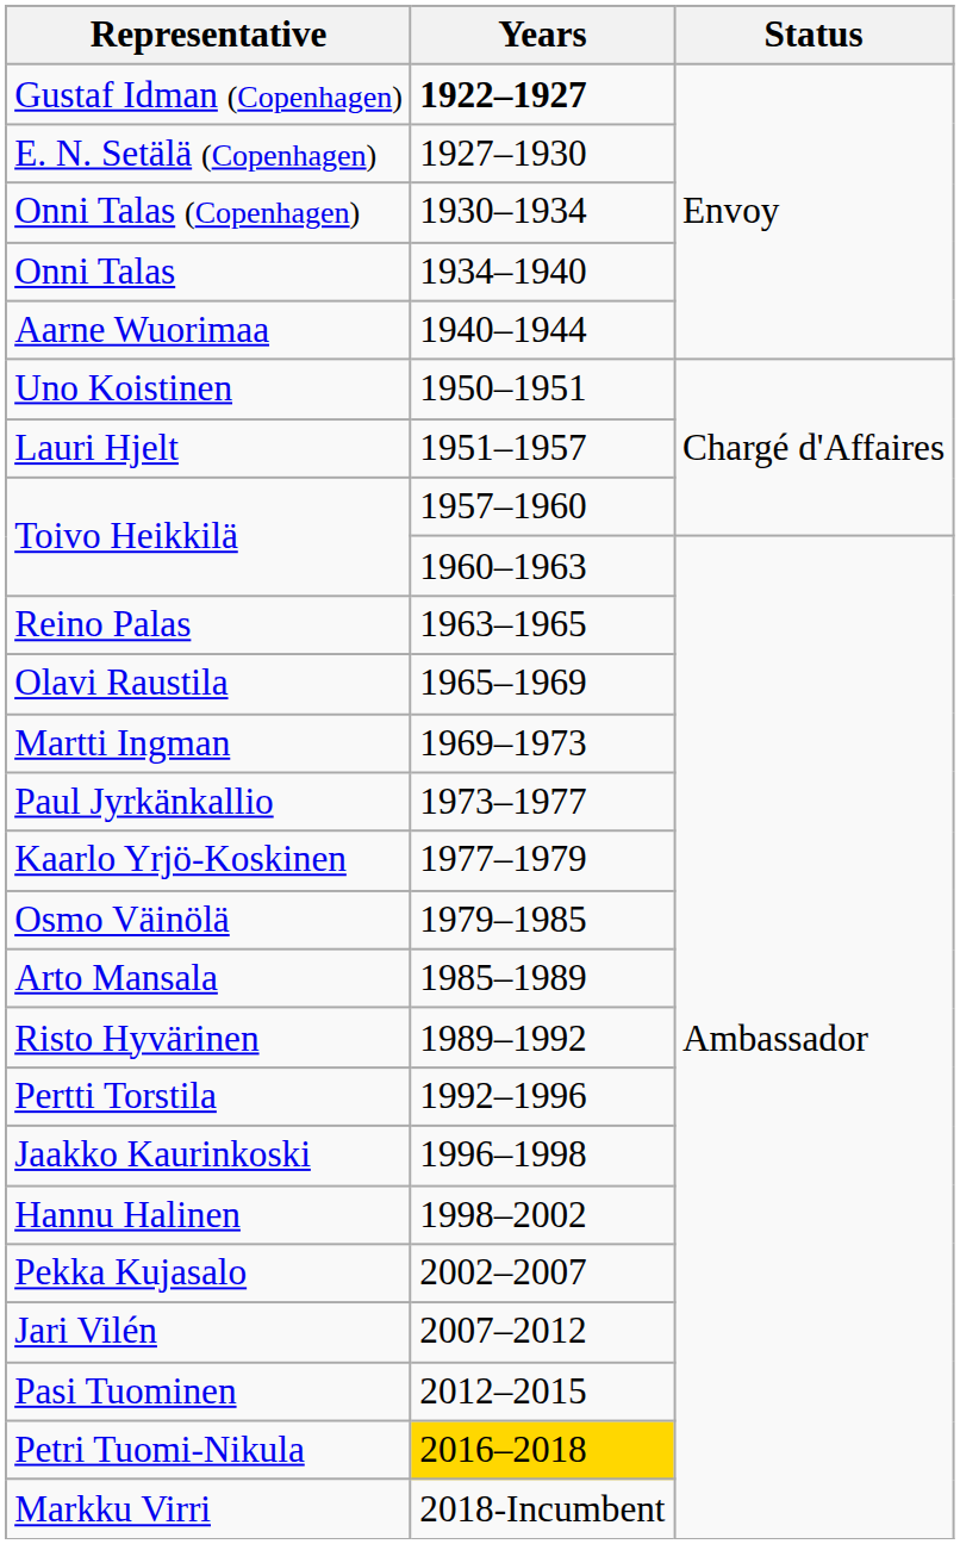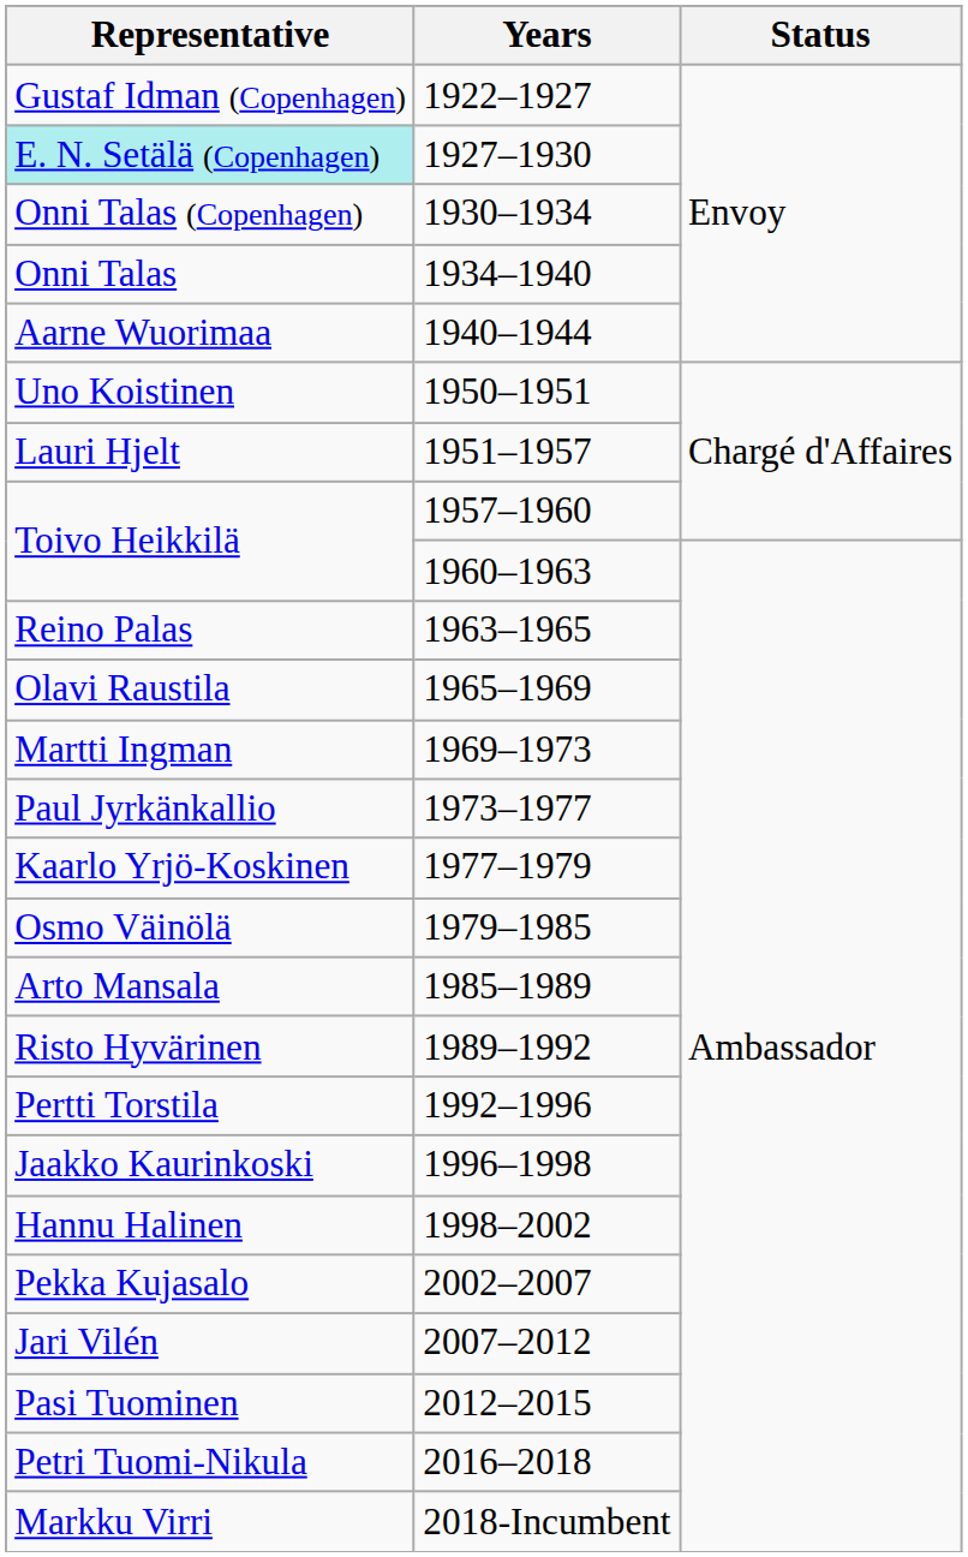Gustaf Idman (Copenhagen) | Years: bold -> normal
E. N. Setälä (Copenhagen) | Representative: no background -> paleturquoise background
Petri Tuomi-Nikula | Years: gold background -> no background
